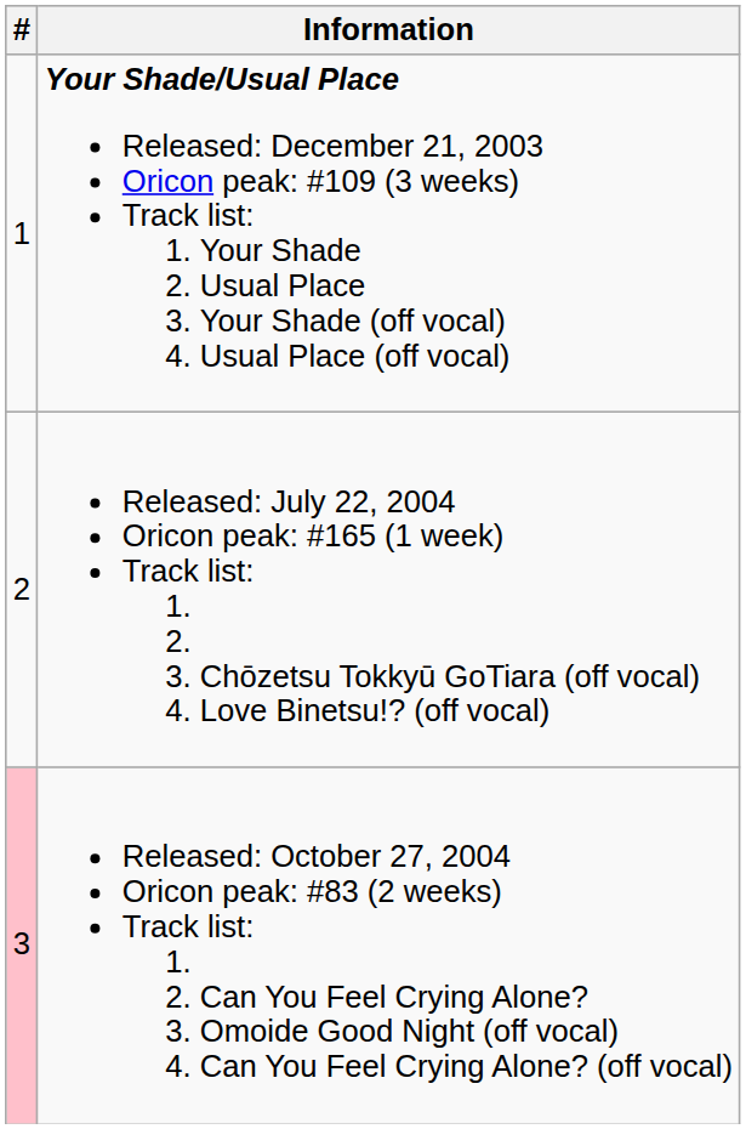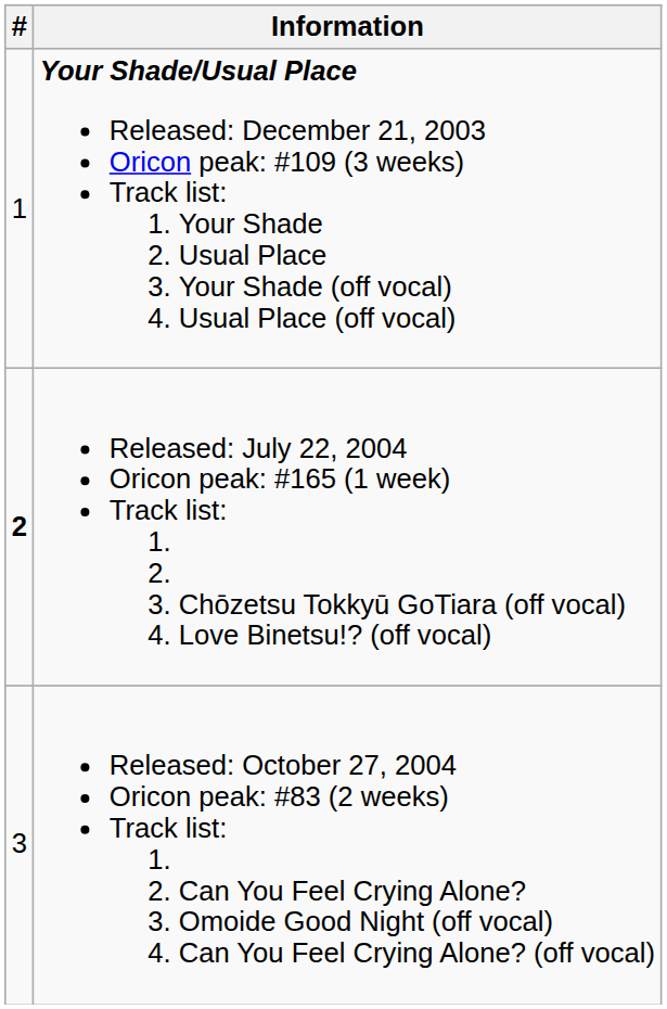row 3 | #: normal -> bold
row 4 | #: pink background -> no background
